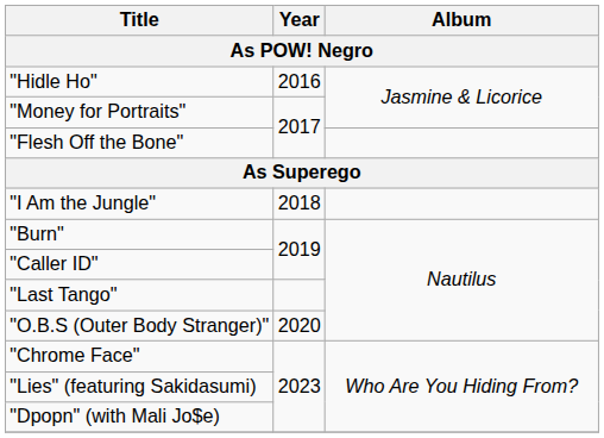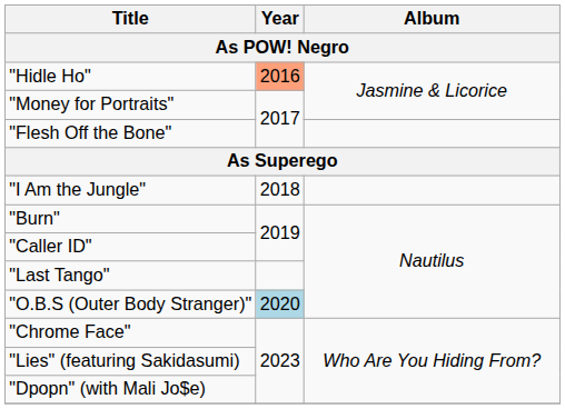"Hidle Ho" | Year: no background -> lightsalmon background
"O.B.S (Outer Body Stranger)" | Year: no background -> lightblue background
